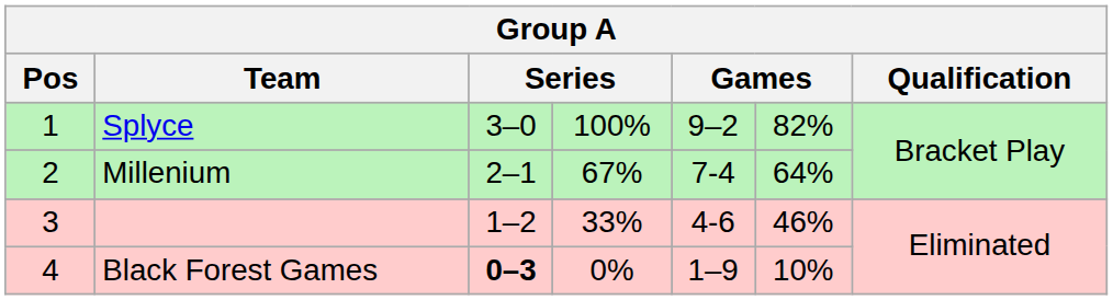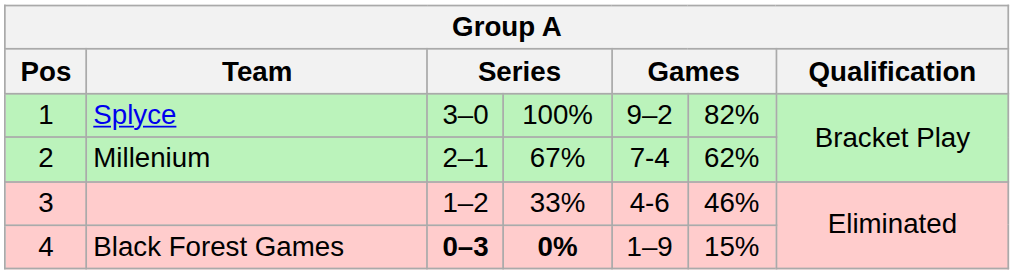Millenium | column 6: 64% -> 62%
Black Forest Games | column 4: normal -> bold
Black Forest Games | column 6: 10% -> 15%
